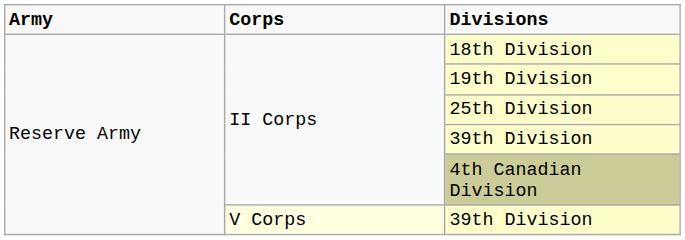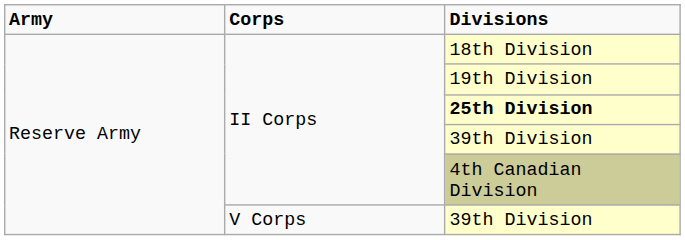25th Division | Divisions: normal -> bold
V Corps / 39th Division | Corps: lightyellow background -> no background
